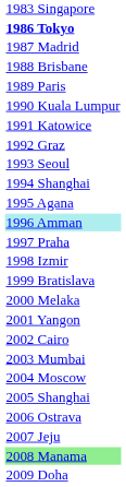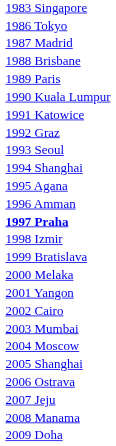1986 Tokyo | column 1: bold -> normal
1996 Amman | column 1: paleturquoise background -> no background
1997 Praha | column 1: normal -> bold
2008 Manama | column 1: lightgreen background -> no background
